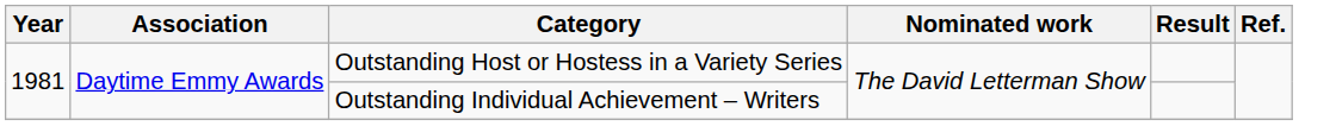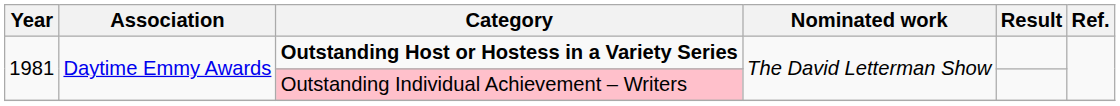Outstanding Host or Hostess in a Variety Series | Category: normal -> bold
Outstanding Individual Achievement – Writers | Category: no background -> pink background
